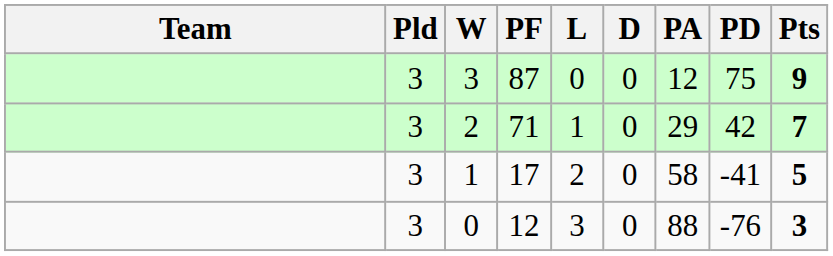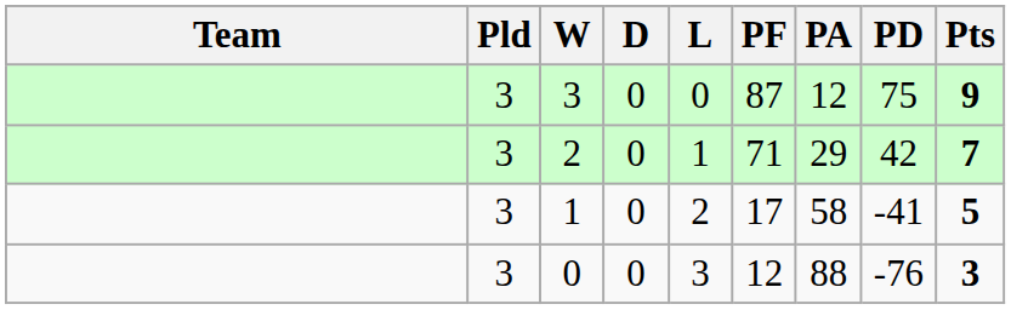columns swapped: D <-> PF
